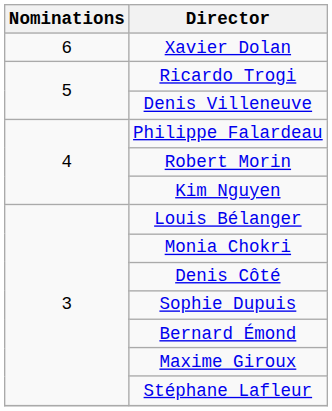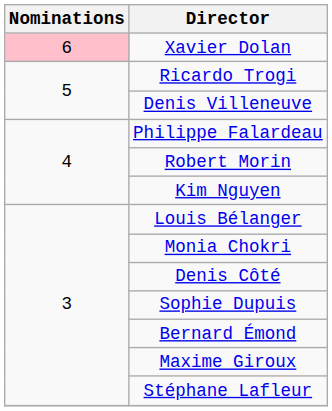Xavier Dolan | Nominations: no background -> pink background
